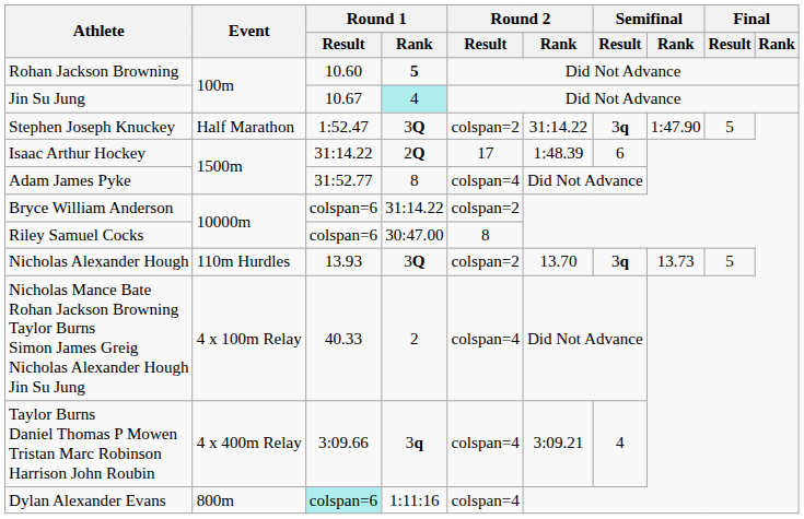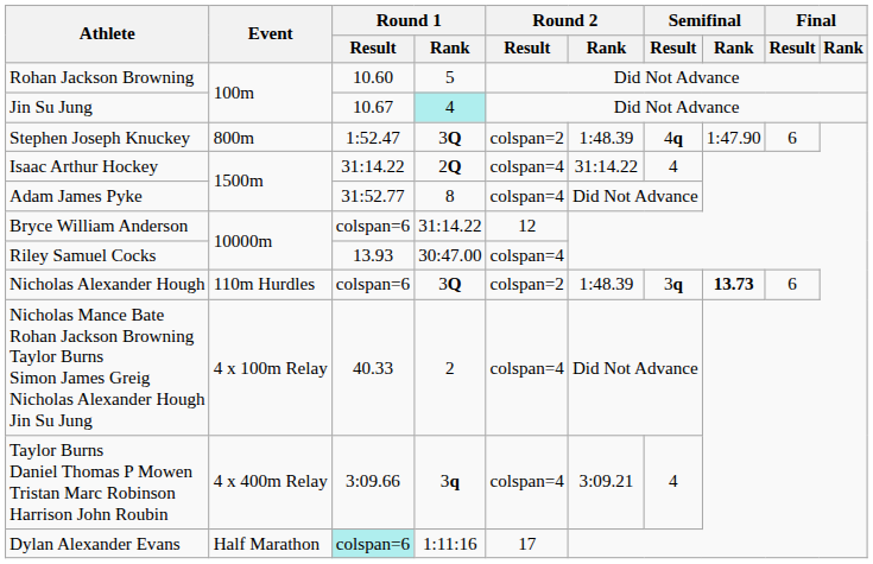Rohan Jackson Browning | Round 1 / Rank: bold -> normal
Stephen Joseph Knuckey | Event: Half Marathon -> 800m
Stephen Joseph Knuckey | Round 2 / Rank: 31:14.22 -> 1:48.39
Stephen Joseph Knuckey | Semifinal / Result: 3q -> 4q
Stephen Joseph Knuckey | Final / Result: 5 -> 6
Isaac Arthur Hockey | Round 2 / Result: 17 -> colspan=4
Isaac Arthur Hockey | Round 2 / Rank: 1:48.39 -> 31:14.22
Isaac Arthur Hockey | Semifinal / Result: 6 -> 4
Bryce William Anderson | Round 2 / Result: colspan=2 -> 12
Riley Samuel Cocks | Round 1 / Result: colspan=6 -> 13.93
Riley Samuel Cocks | Round 2 / Result: 8 -> colspan=4
Nicholas Alexander Hough | Round 1 / Result: 13.93 -> colspan=6
Nicholas Alexander Hough | Round 2 / Rank: 13.70 -> 1:48.39
Nicholas Alexander Hough | Semifinal / Rank: normal -> bold
Nicholas Alexander Hough | Final / Result: 5 -> 6
Dylan Alexander Evans | Event: 800m -> Half Marathon
Dylan Alexander Evans | Round 2 / Result: colspan=4 -> 17
